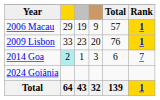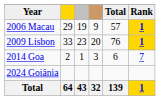2014 Goa | column 2: paleturquoise background -> no background
